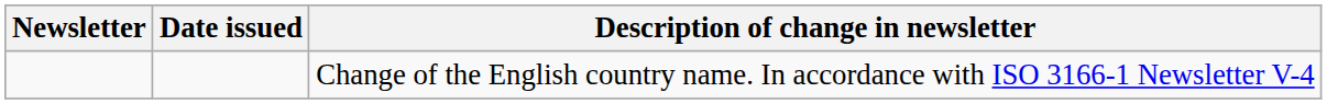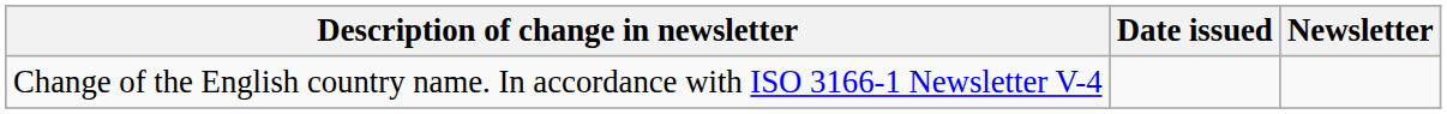columns swapped: Newsletter <-> Description of change in newsletter
